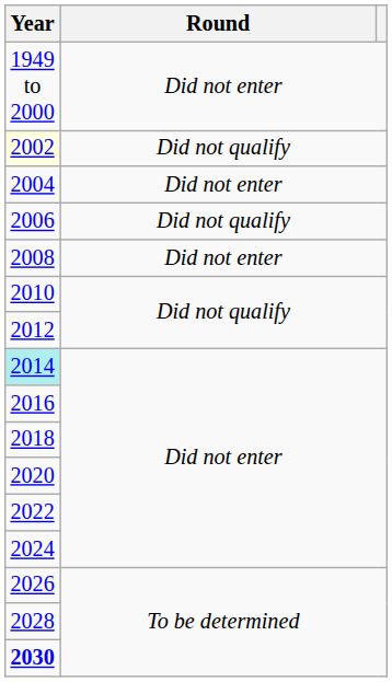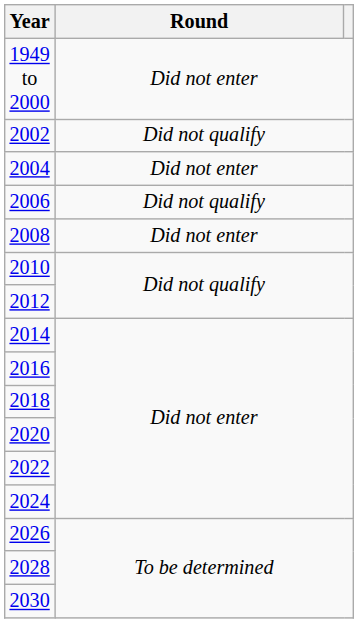2002 | Year: lightyellow background -> no background
2014 | Year: paleturquoise background -> no background
2030 | Year: bold -> normal
